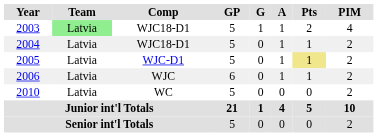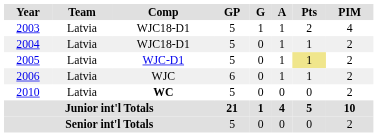2003 | Team: lightgreen background -> no background
2010 | Comp: normal -> bold
